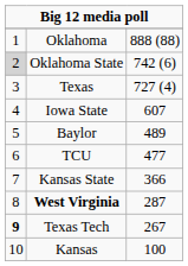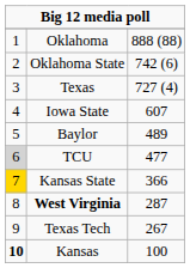Oklahoma State | column 1: lightgrey background -> no background
TCU | column 1: no background -> lightgrey background
Kansas State | column 1: no background -> gold background
Texas Tech | column 1: bold -> normal
Kansas | column 1: normal -> bold
